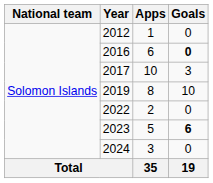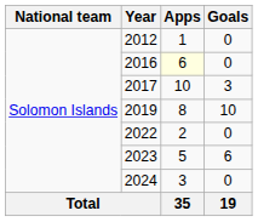2016 | Apps: no background -> lightyellow background
2016 | Goals: bold -> normal
2023 | Goals: bold -> normal
